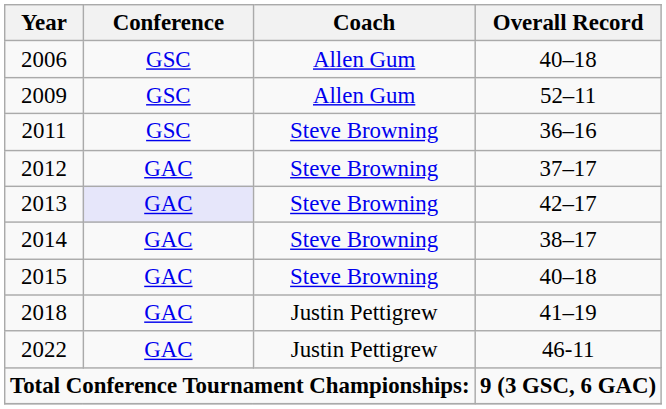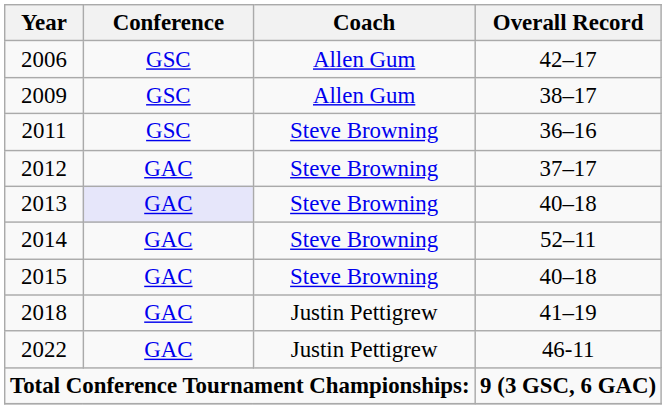2006 | Overall Record: 40–18 -> 42–17
2009 | Overall Record: 52–11 -> 38–17
2013 | Overall Record: 42–17 -> 40–18
2014 | Overall Record: 38–17 -> 52–11
